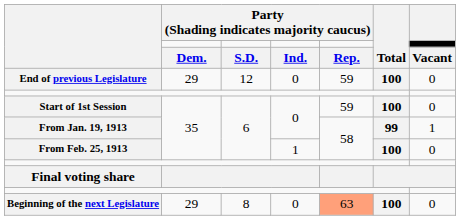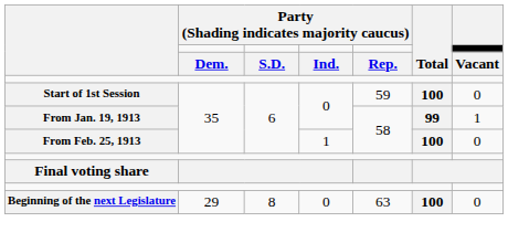- row: End of previous Legislature | 29 | 12 | 0 | 59 | 100 | 0
Beginning of the next Legislature | column 5: lightsalmon background -> no background
